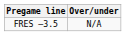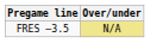FRES –3.5 | Over/under: no background -> khaki background
